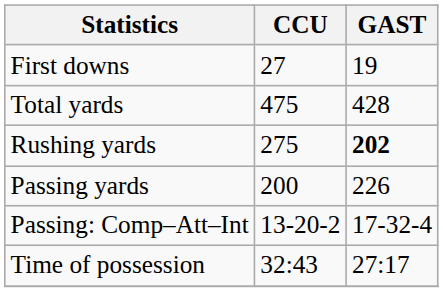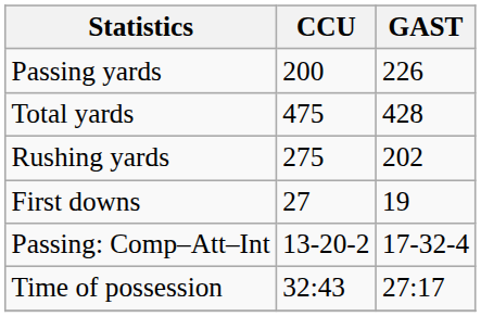rows swapped: First downs <-> Passing yards
Rushing yards | GAST: bold -> normal
